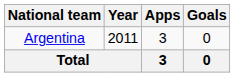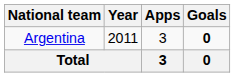Argentina | Goals: normal -> bold
